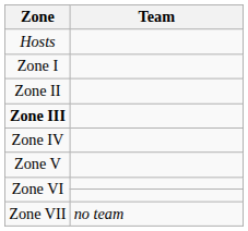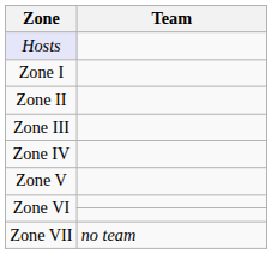row 2 | Zone: no background -> lavender background
row 5 | Zone: bold -> normal
